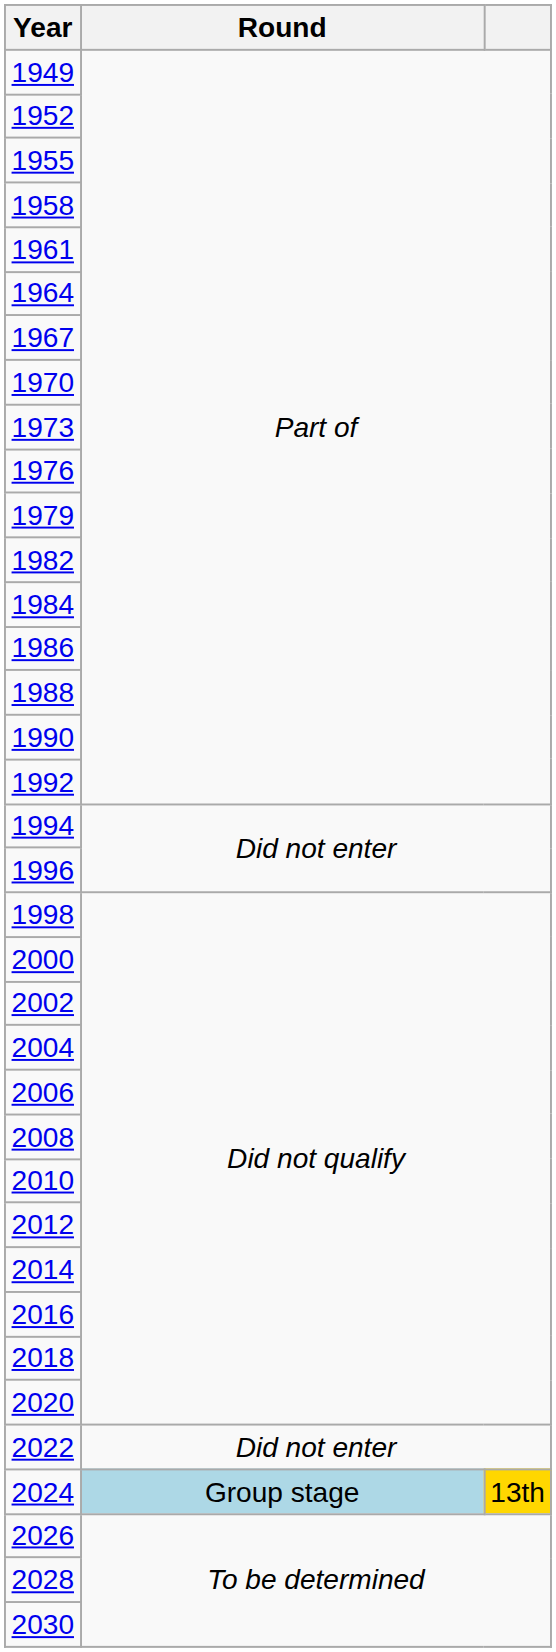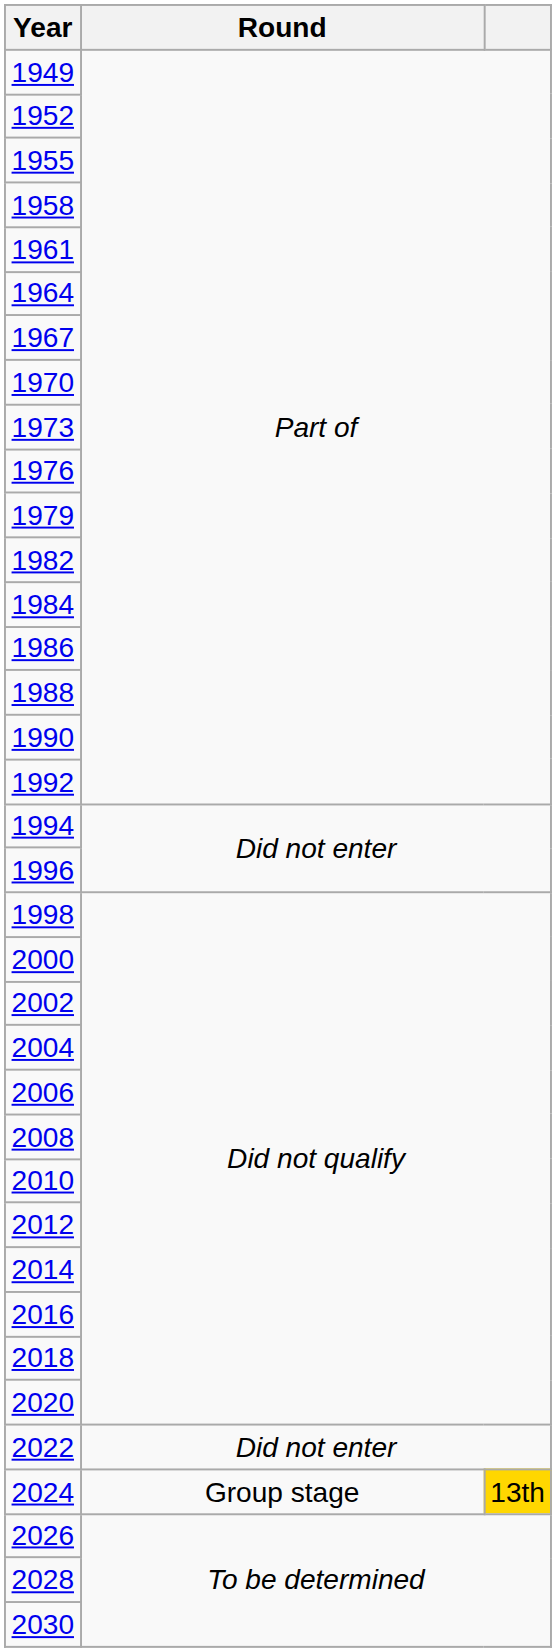2024 | Round: lightblue background -> no background
